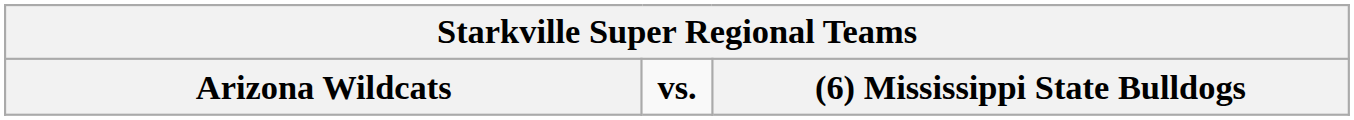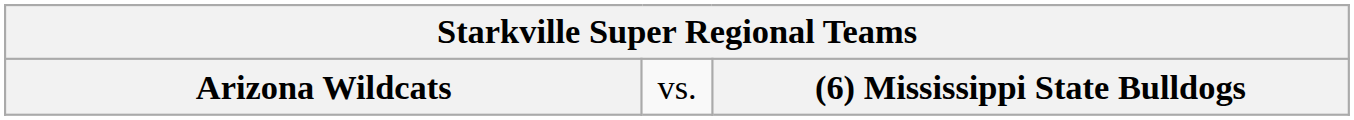Arizona Wildcats | column 2: bold -> normal
